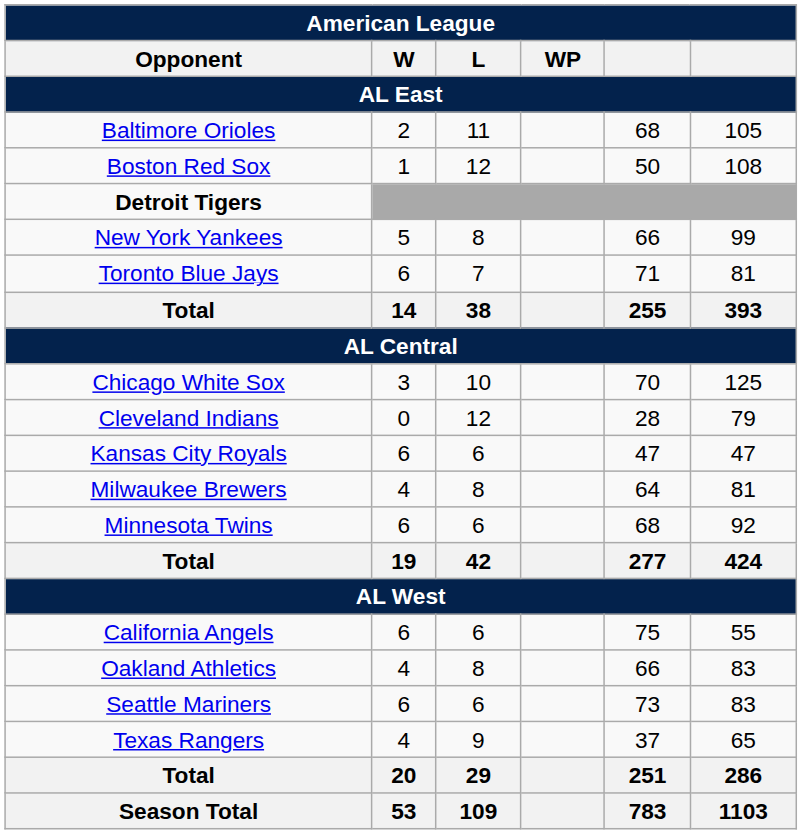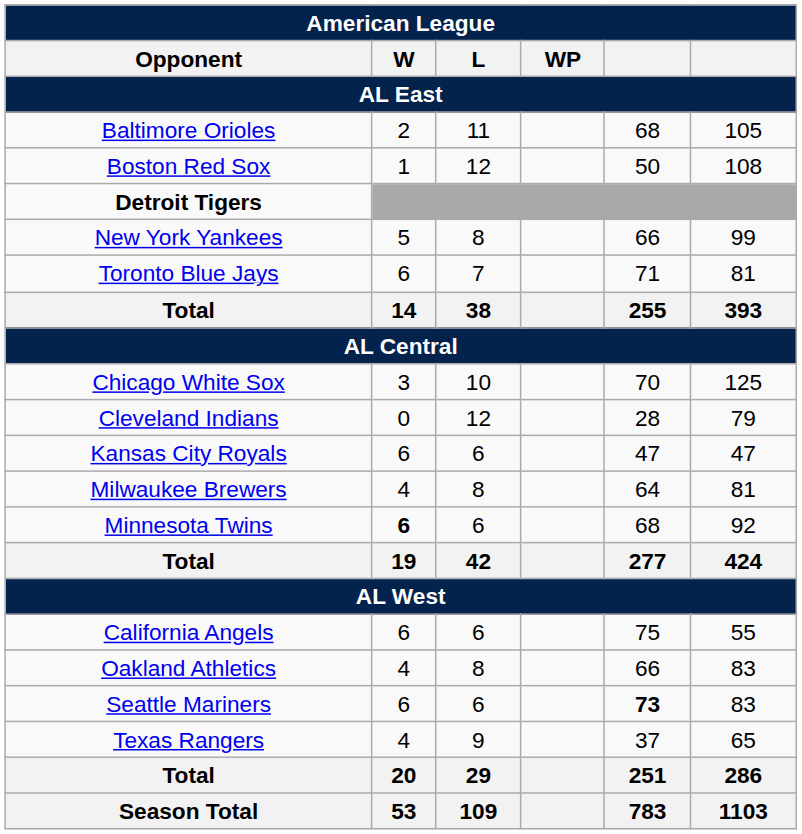Minnesota Twins | W: normal -> bold
Seattle Mariners | column 5: normal -> bold
